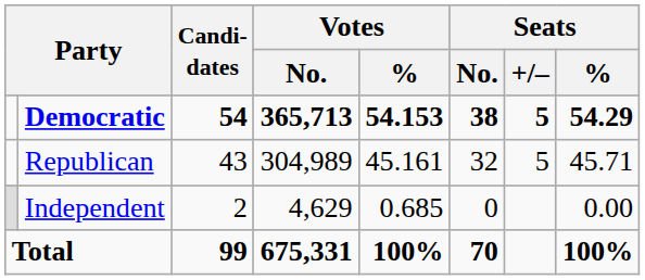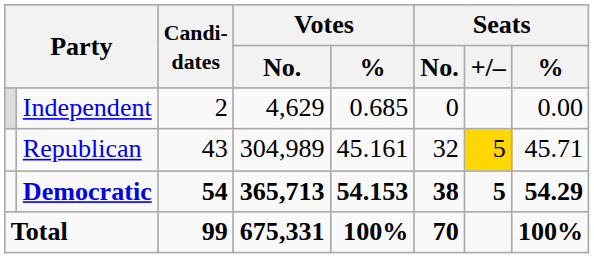rows swapped: Democratic <-> Independent
Republican | Seats / +/–: no background -> gold background
